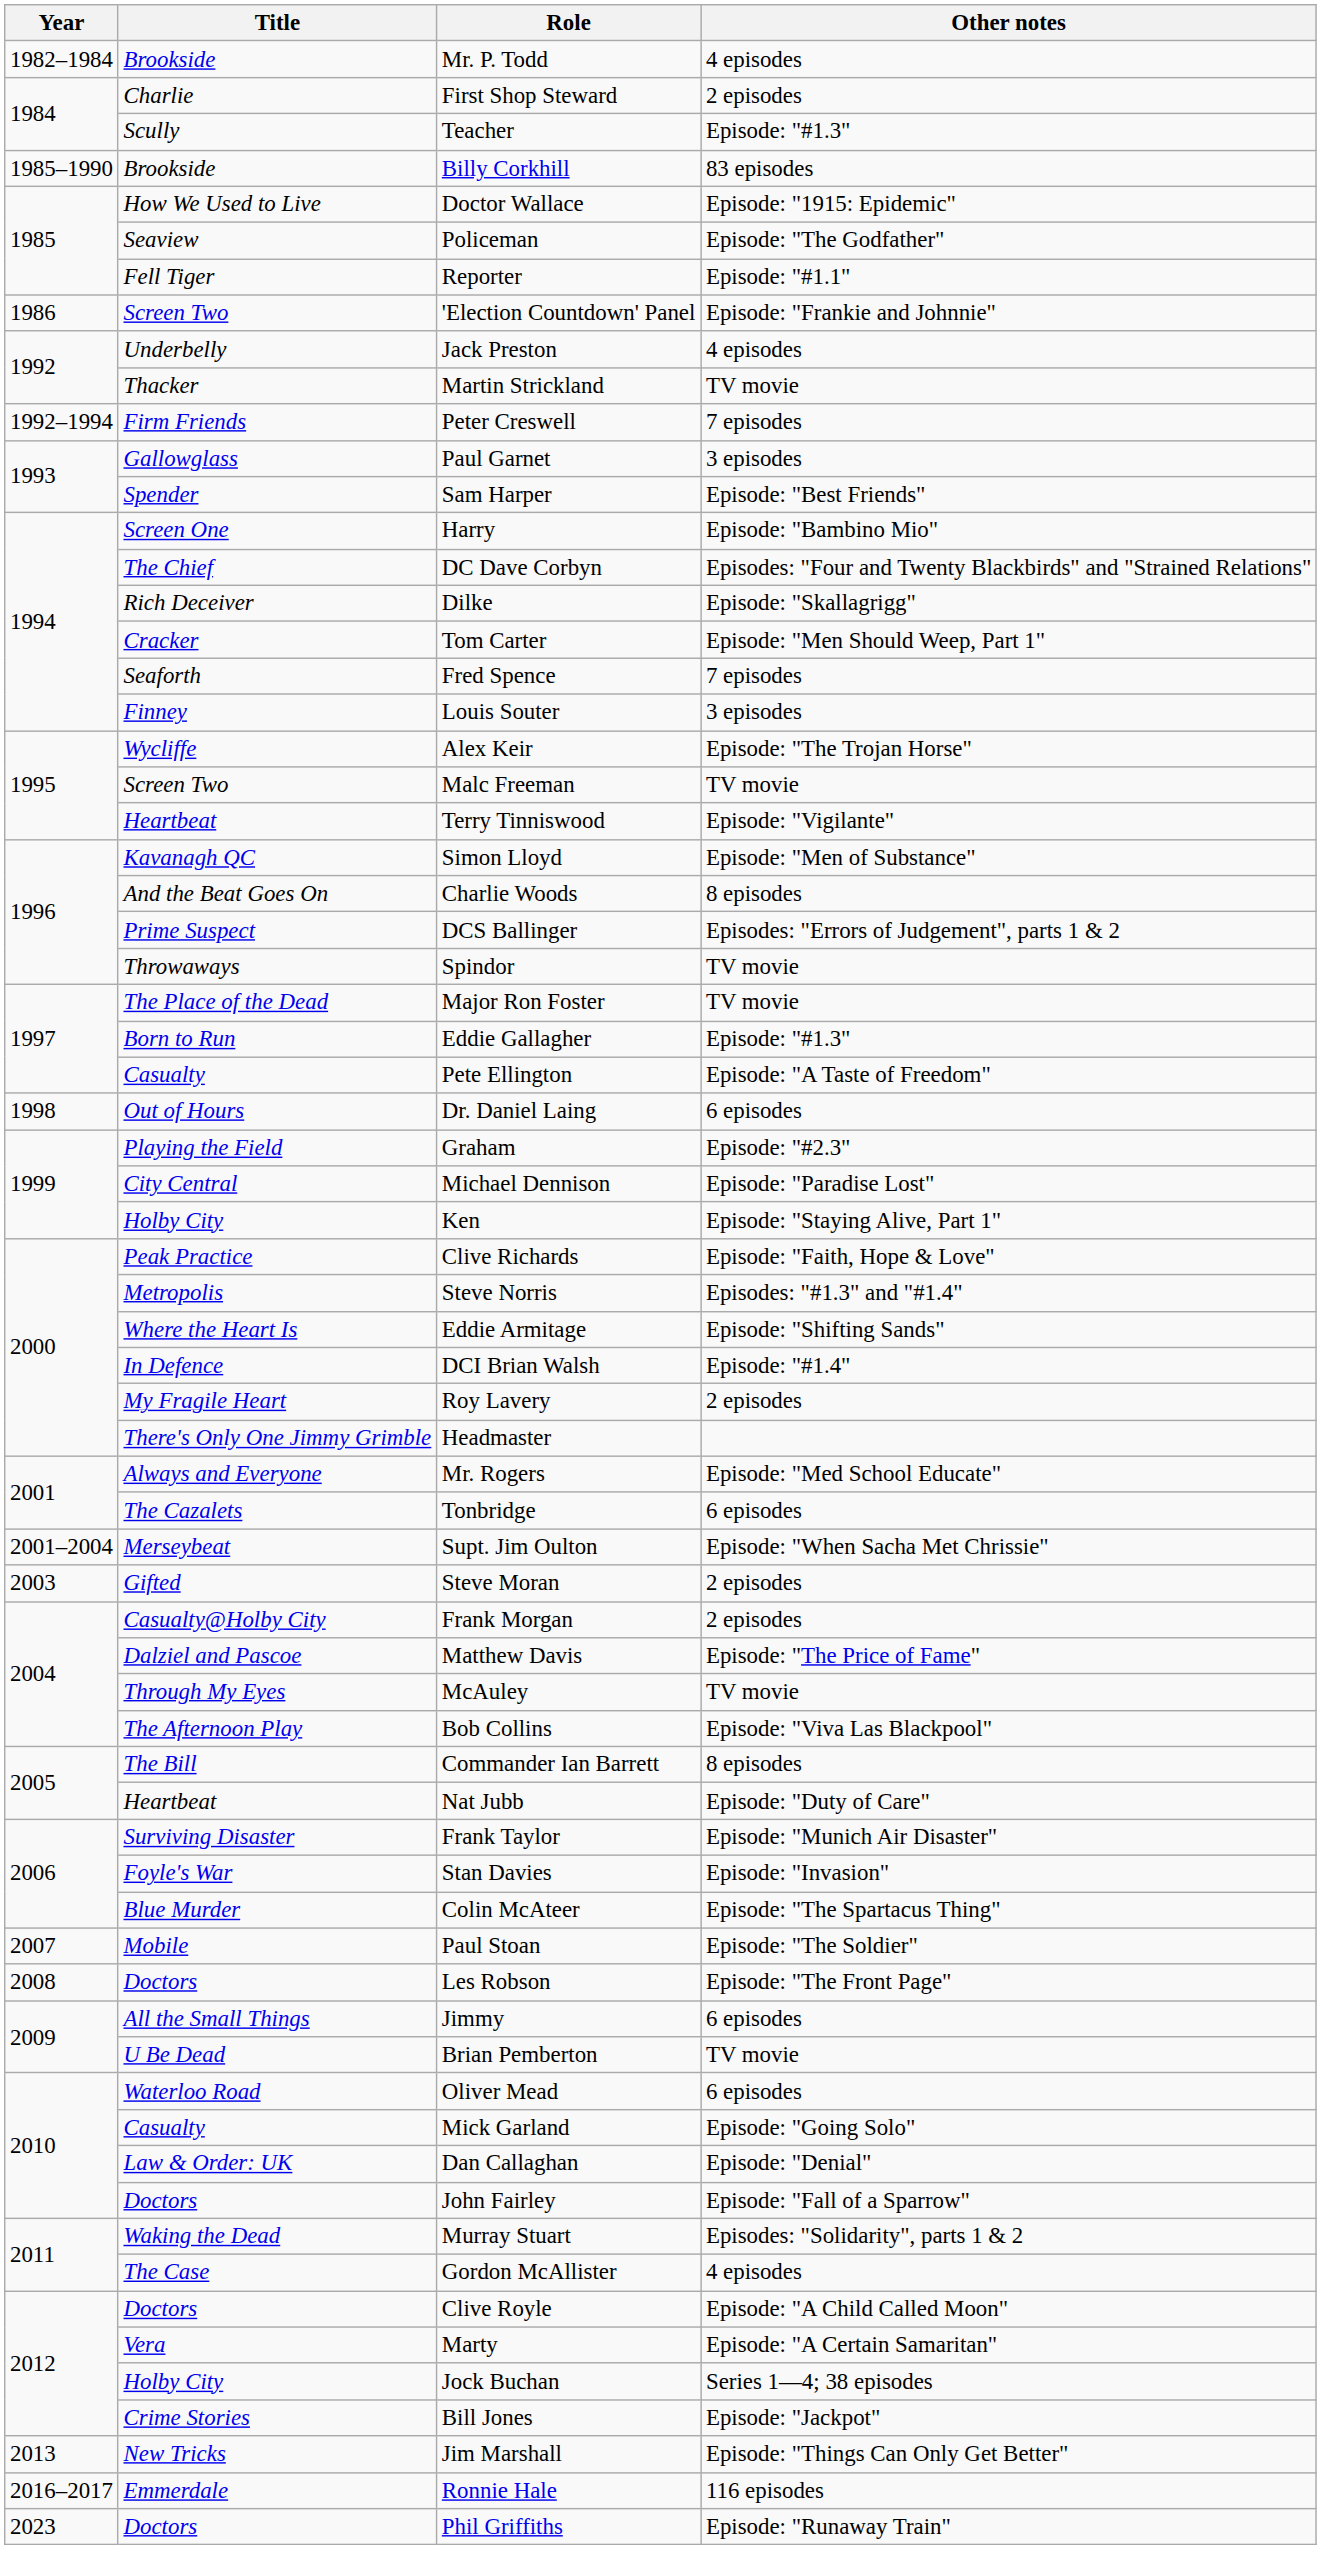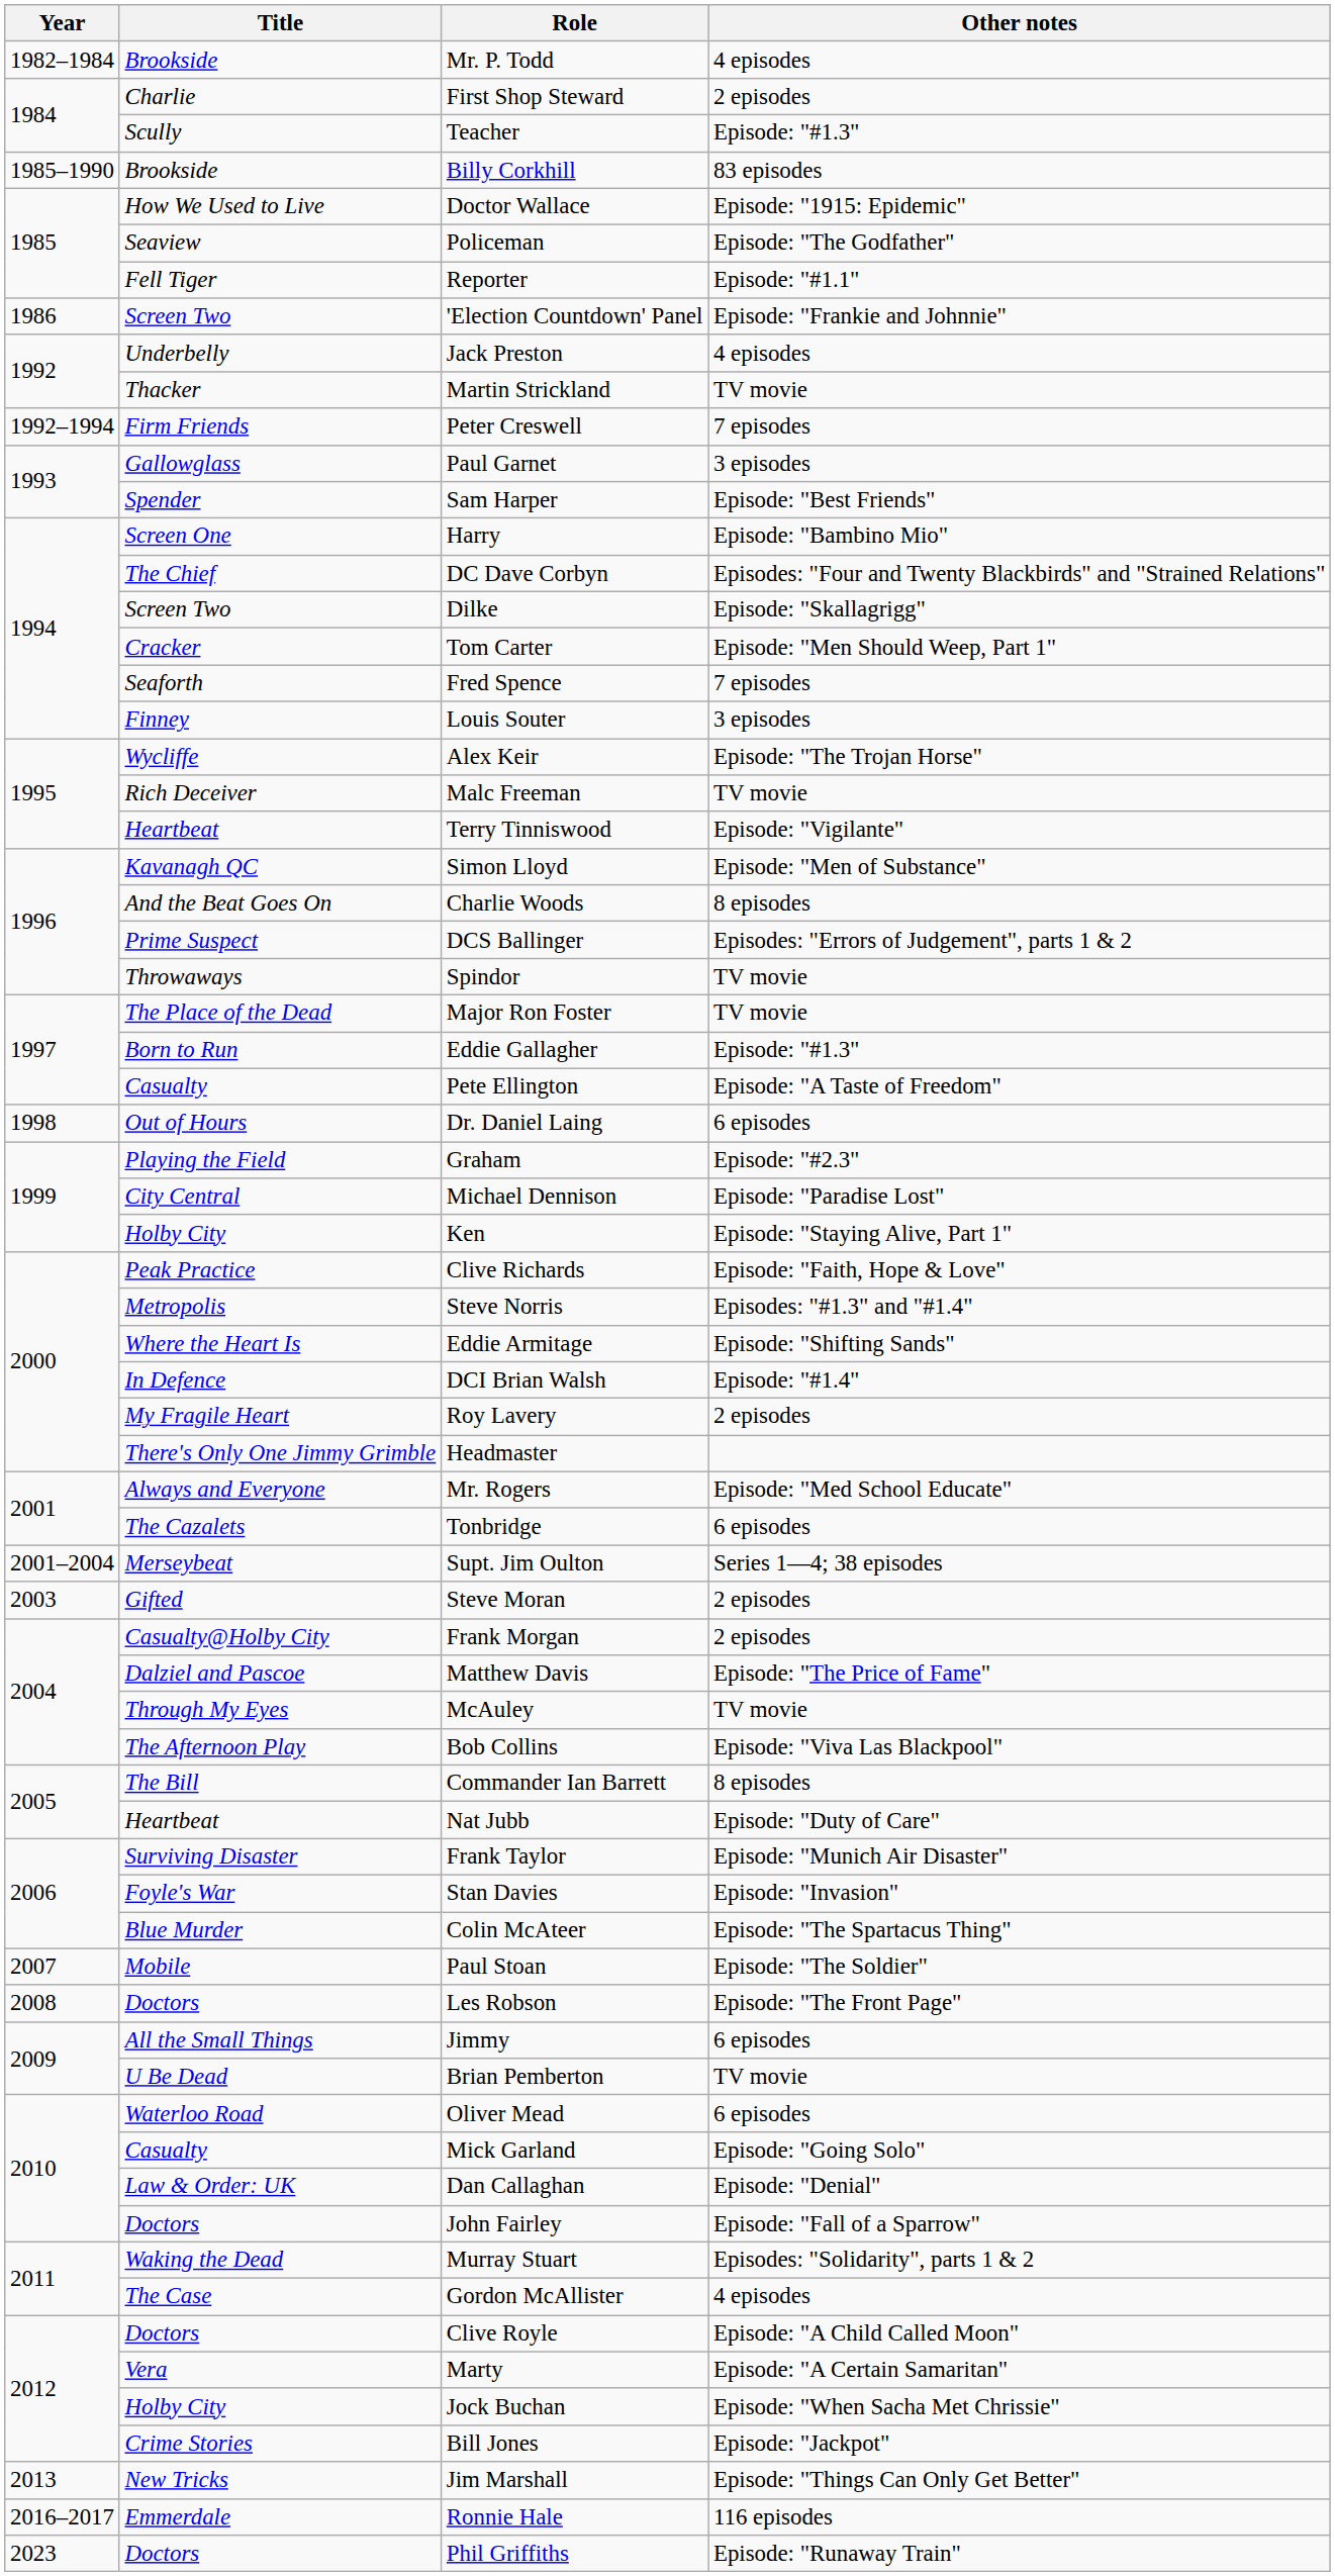Dilke | Title: Rich Deceiver -> Screen Two
Malc Freeman | Title: Screen Two -> Rich Deceiver
Supt. Jim Oulton | Other notes: Episode: "When Sacha Met Chrissie" -> Series 1—4; 38 episodes
Jock Buchan | Other notes: Series 1—4; 38 episodes -> Episode: "When Sacha Met Chrissie"
